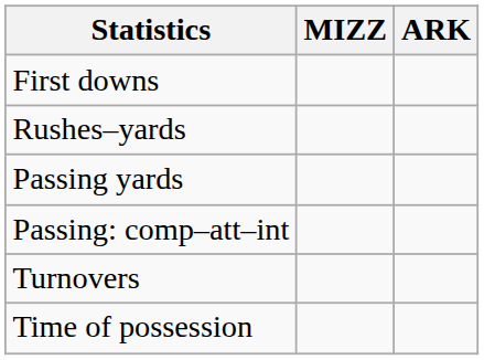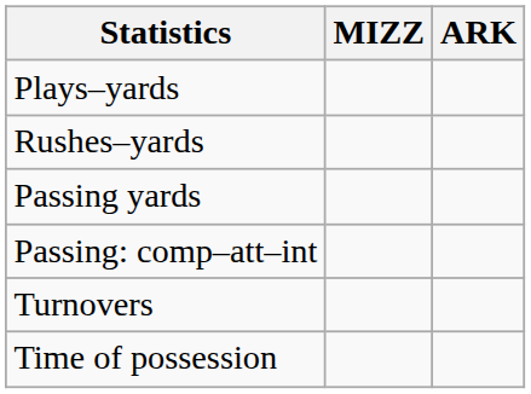- row: First downs
+ row: Plays–yards
